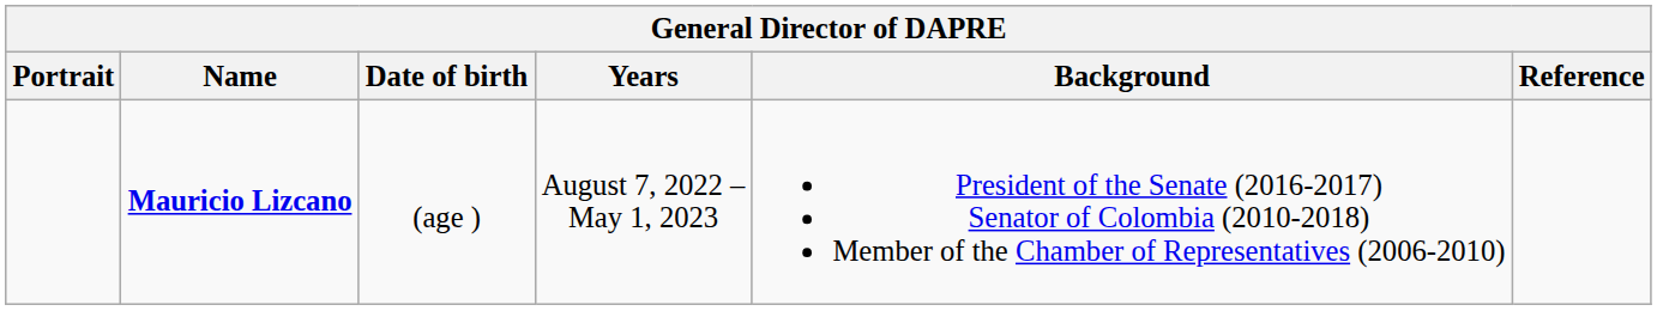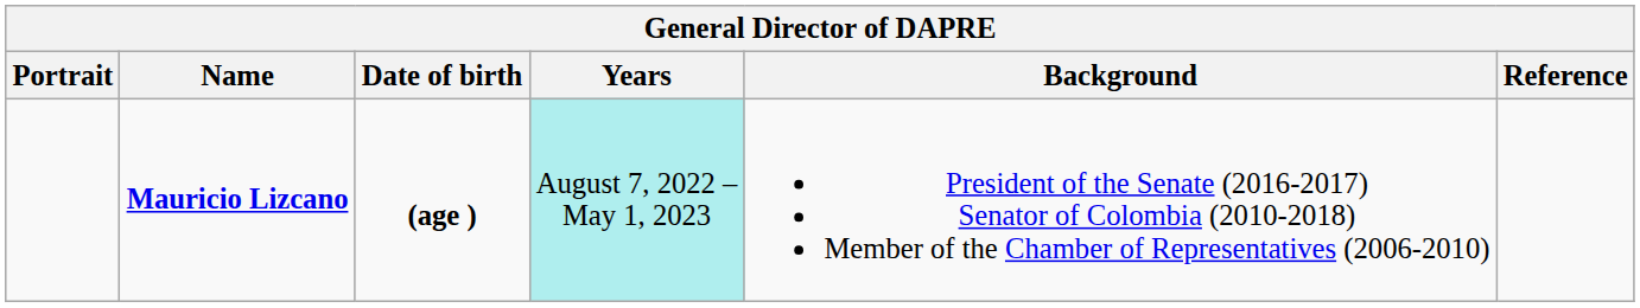Mauricio Lizcano | Date of birth: normal -> bold
Mauricio Lizcano | Years: no background -> paleturquoise background
